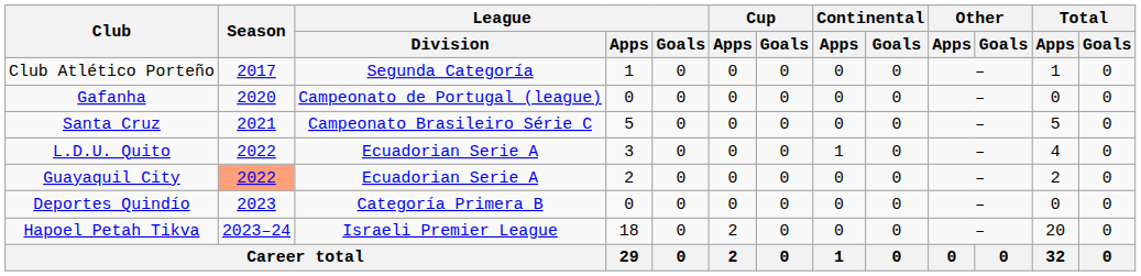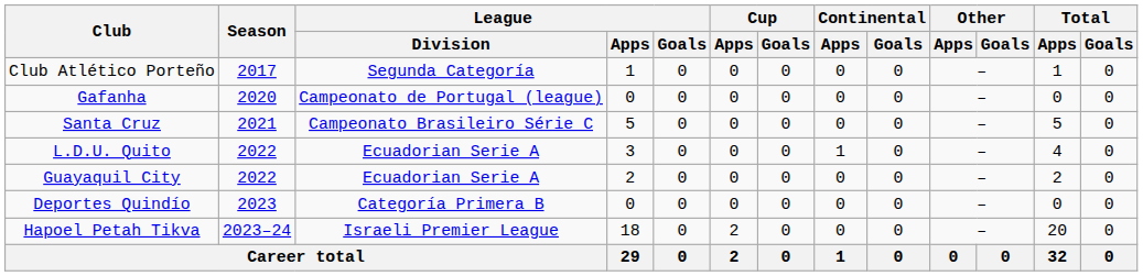Guayaquil City | Season: lightsalmon background -> no background
